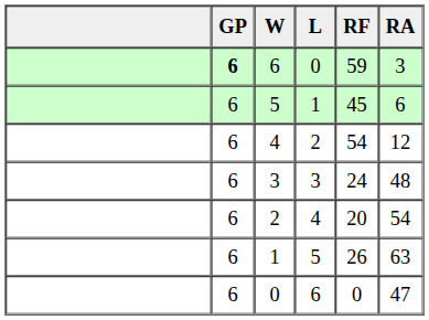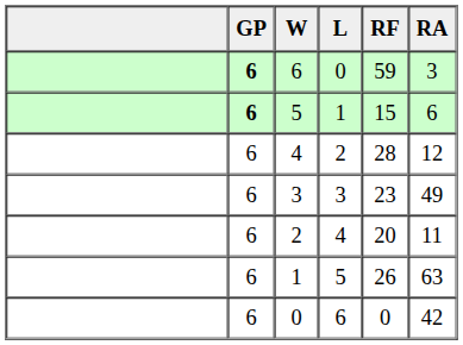row 3 | GP: normal -> bold
row 3 | RF: 45 -> 15
row 4 | RF: 54 -> 28
row 5 | RF: 24 -> 23
row 5 | RA: 48 -> 49
row 6 | RA: 54 -> 11
row 8 | RA: 47 -> 42
